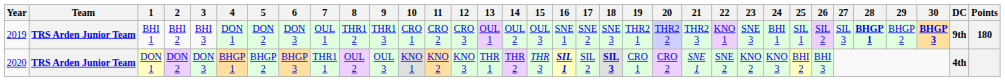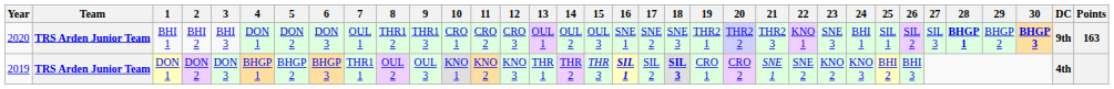row 2 | Year: 2019 -> 2020
row 2 | Points: 180 -> 163
row 3 | Year: 2020 -> 2019
